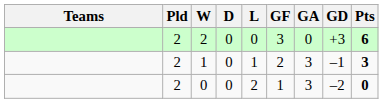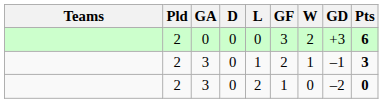columns swapped: W <-> GA
